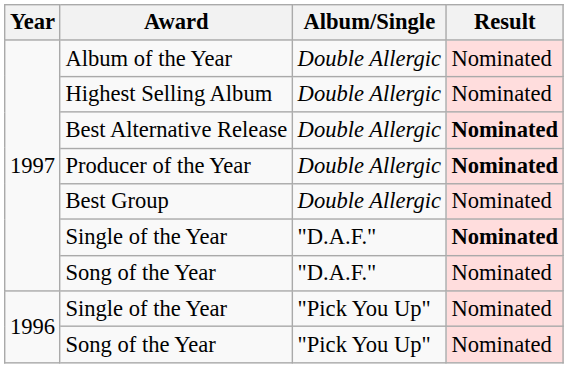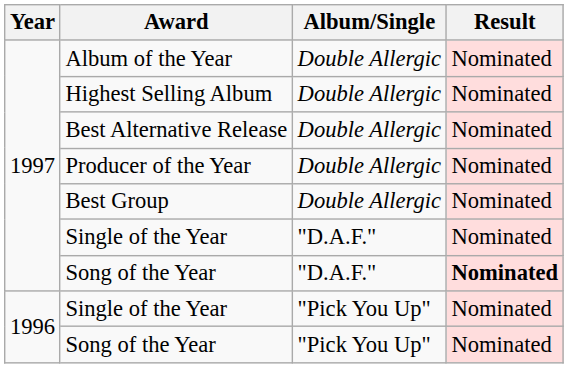Best Alternative Release | Result: bold -> normal
Producer of the Year | Result: bold -> normal
Single of the Year / "D.A.F." | Result: bold -> normal
Song of the Year / "D.A.F." | Result: normal -> bold
